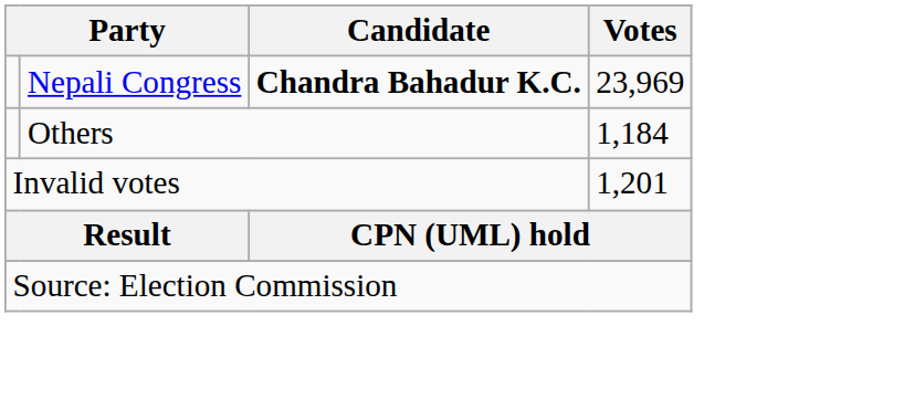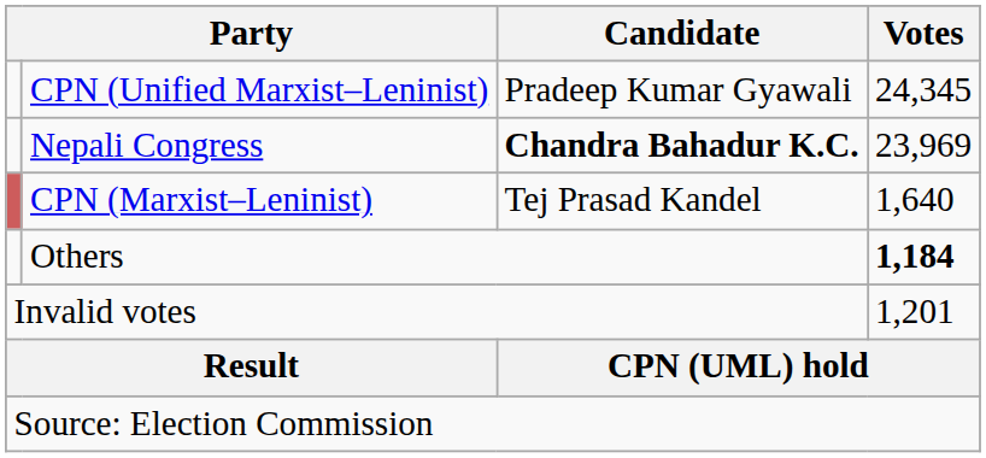+ row: CPN (Unified Marxist–Leninist) | Pradeep Kumar Gyawali | 24,345
+ row: CPN (Marxist–Leninist) | Tej Prasad Kandel | 1,640
Others | Votes: normal -> bold
